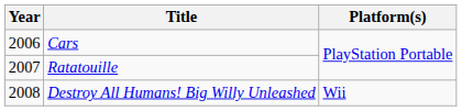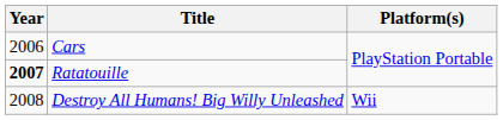Ratatouille | Year: normal -> bold
